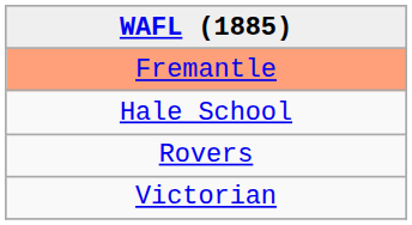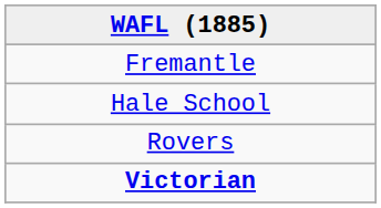Fremantle | column 1: lightsalmon background -> no background
Victorian | column 1: normal -> bold
